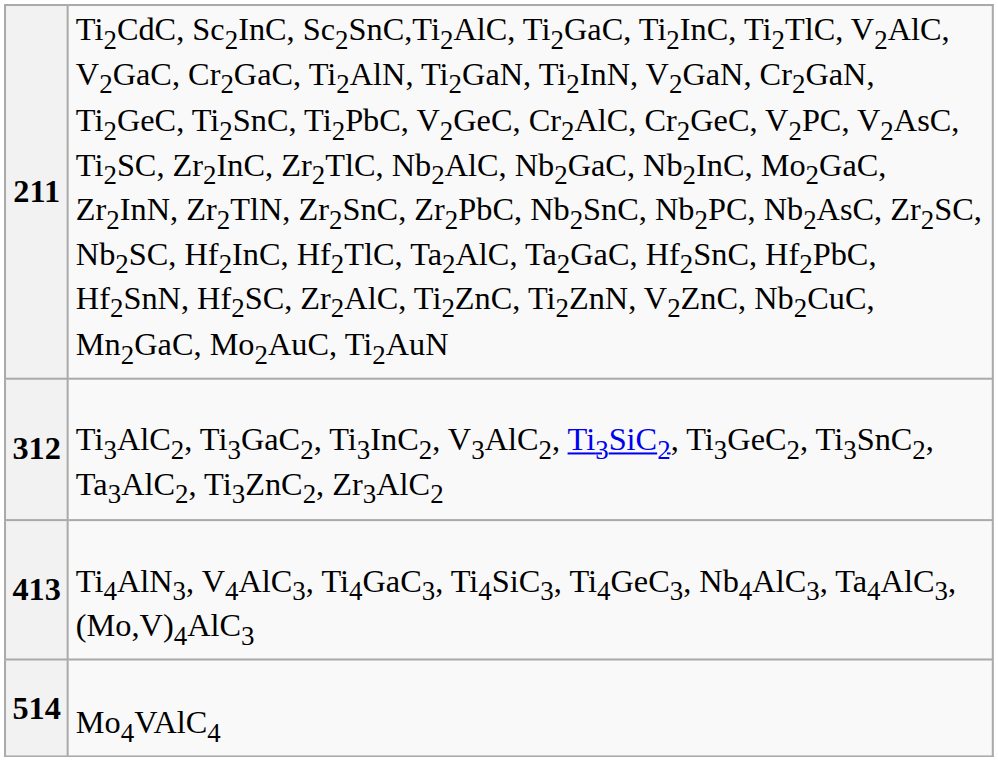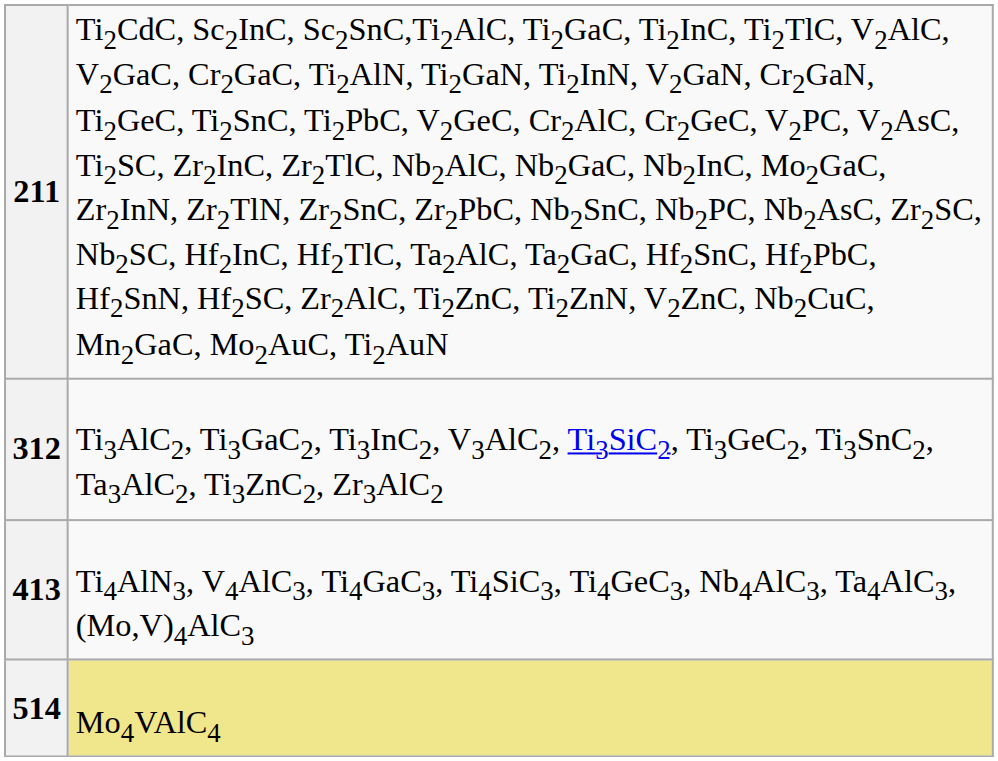514 | column 2: no background -> khaki background
